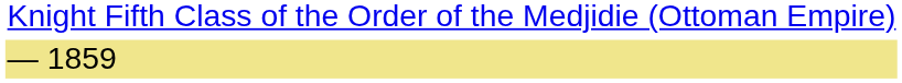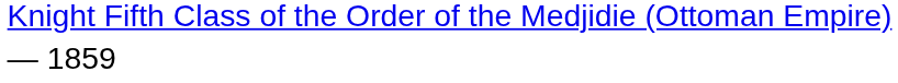row 2 | column 1: khaki background -> no background
